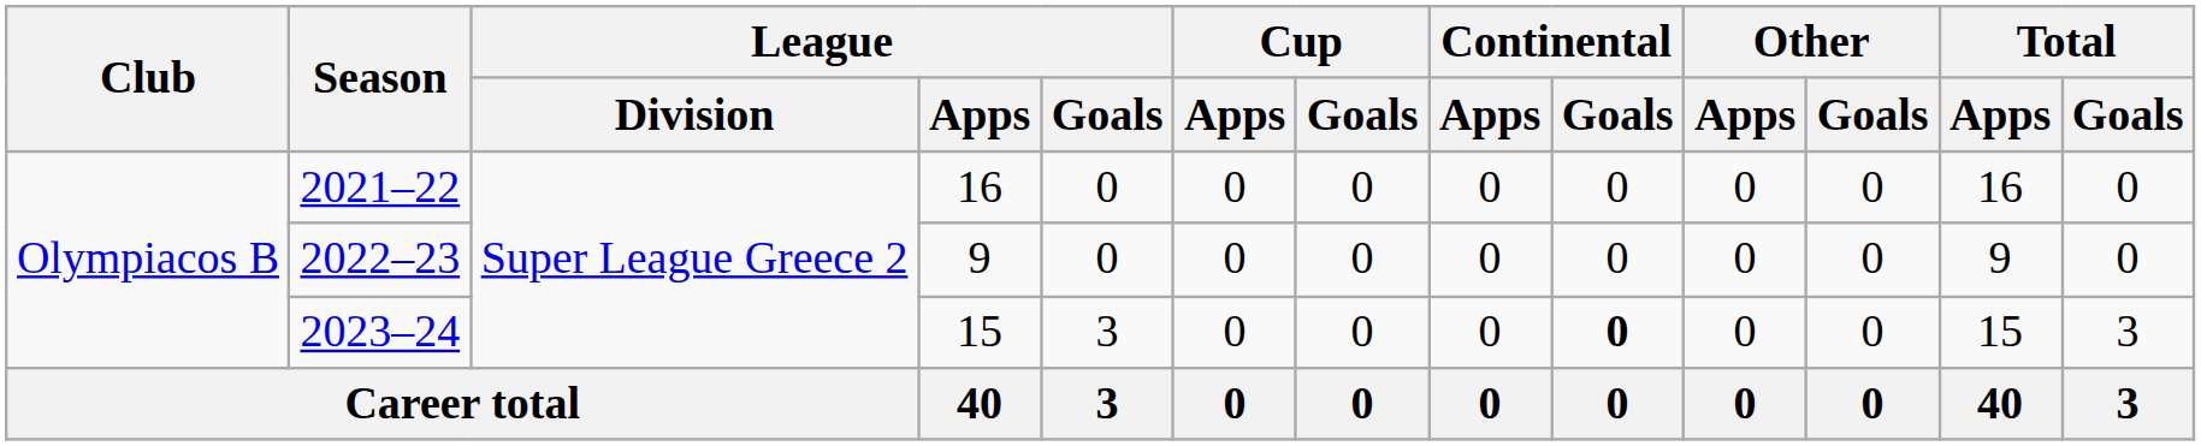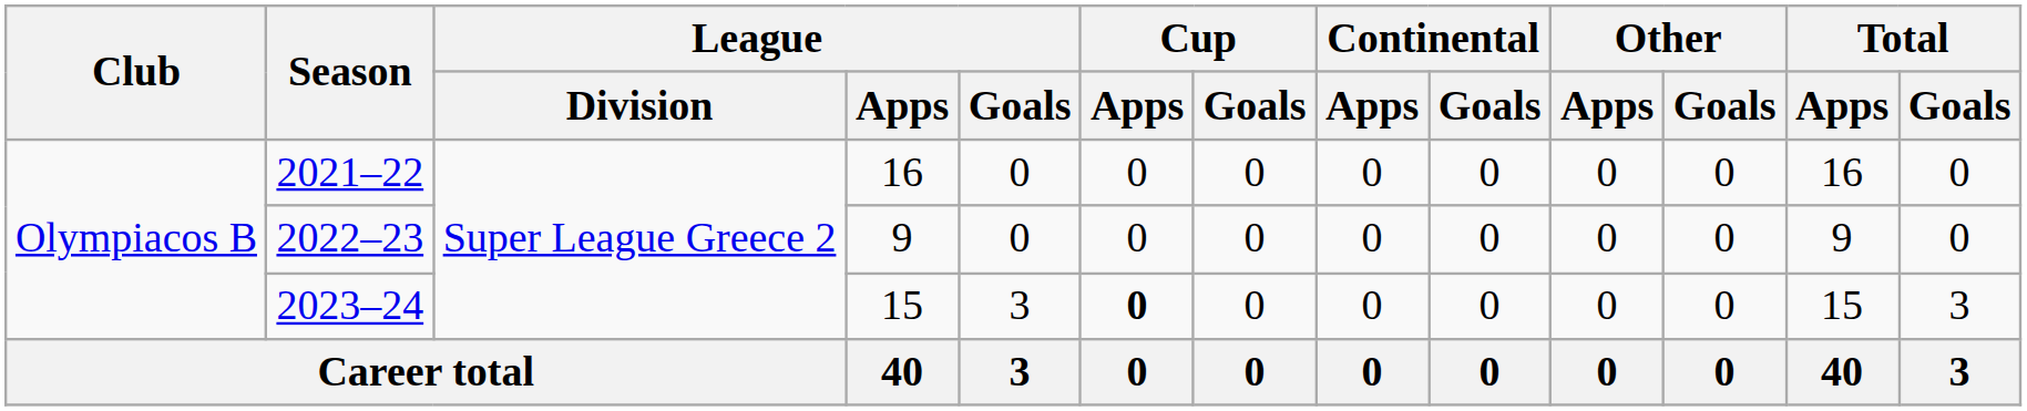2023–24 | Cup / Apps: normal -> bold
2023–24 | Continental / Goals: bold -> normal
